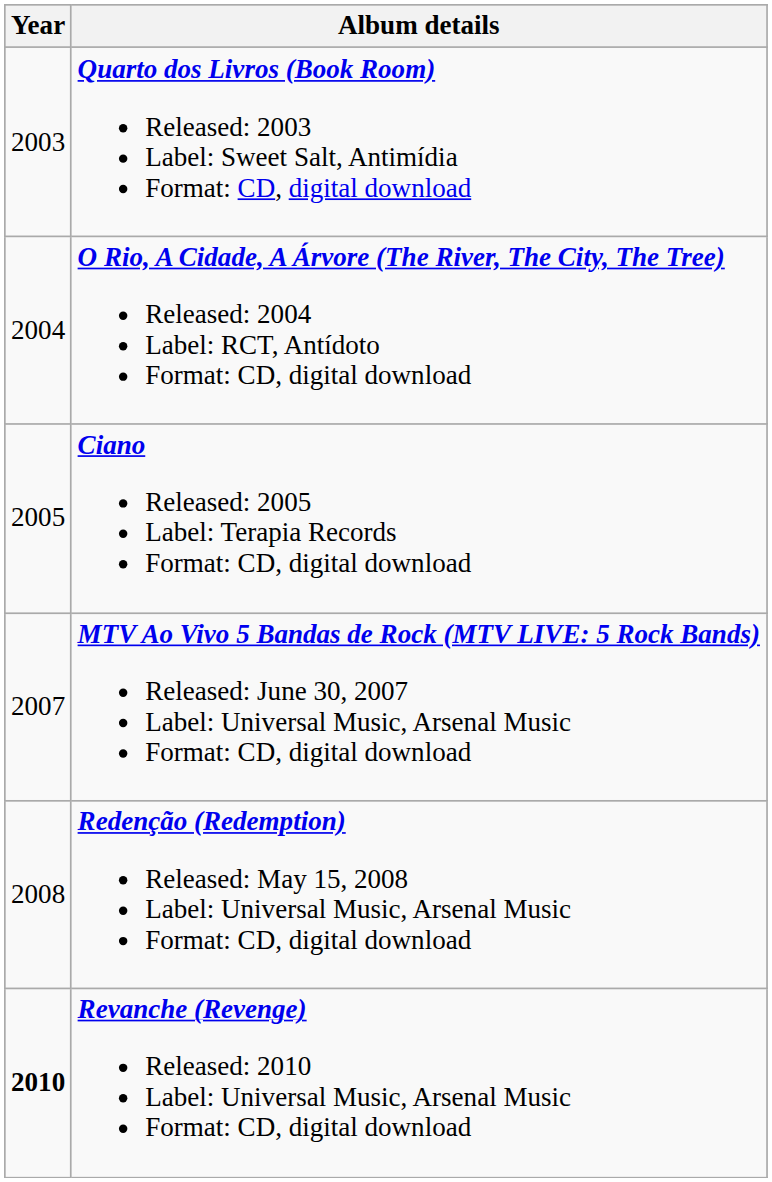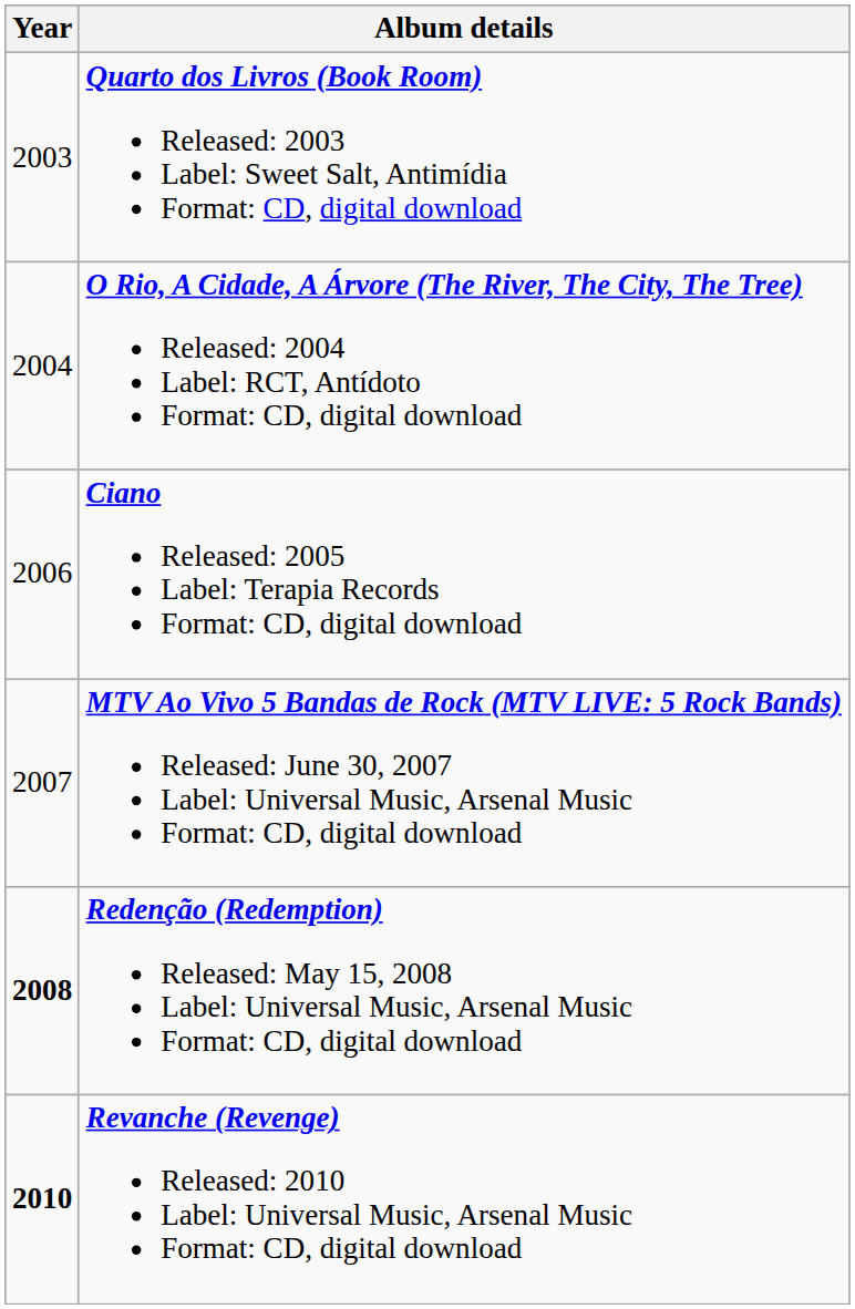row 4 | Year: 2005 -> 2006
row 6 | Year: normal -> bold
